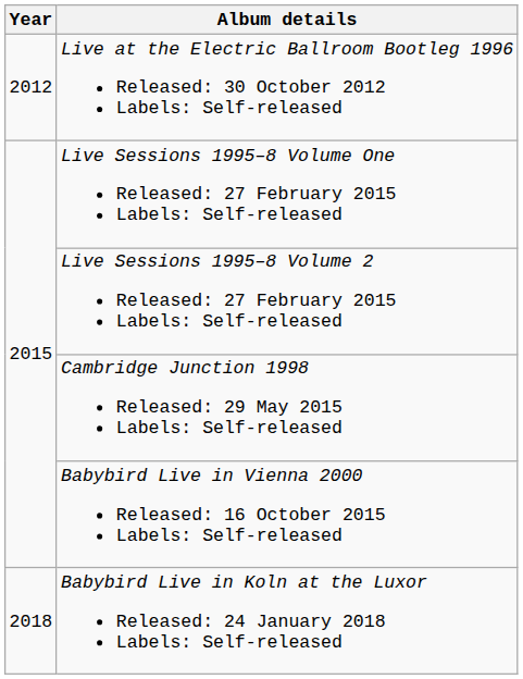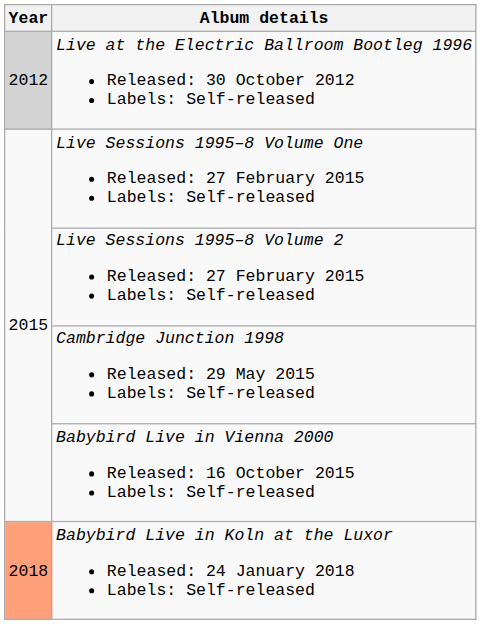row 2 | Year: no background -> lightgrey background
row 7 | Year: no background -> lightsalmon background
